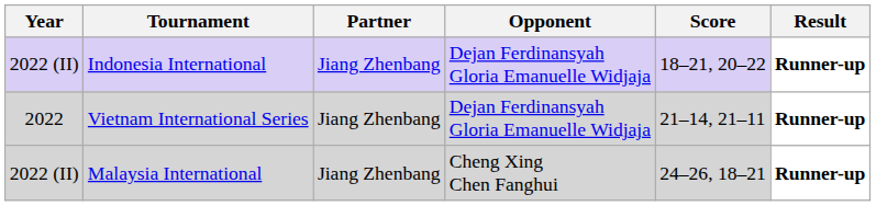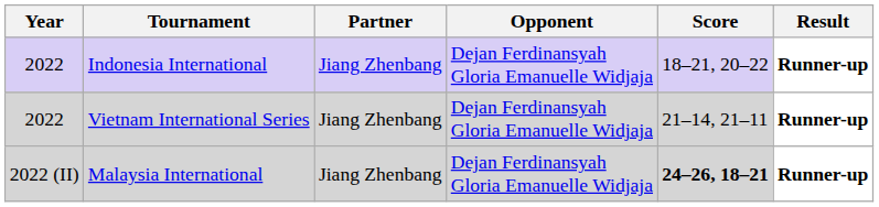Indonesia International | Year: 2022 (II) -> 2022
Malaysia International | Opponent: Cheng Xing Chen Fanghui -> Dejan Ferdinansyah Gloria Emanuelle Widjaja
Malaysia International | Score: normal -> bold
